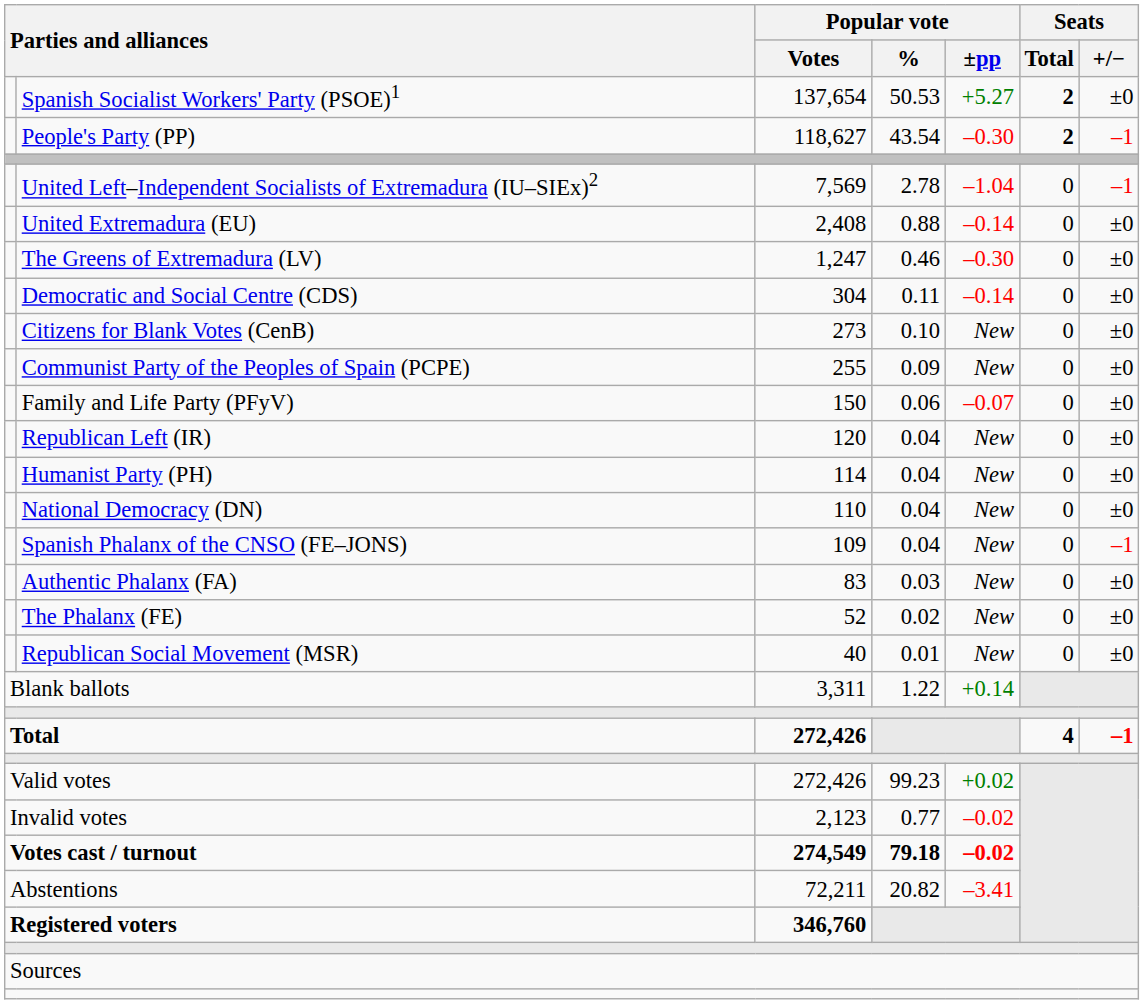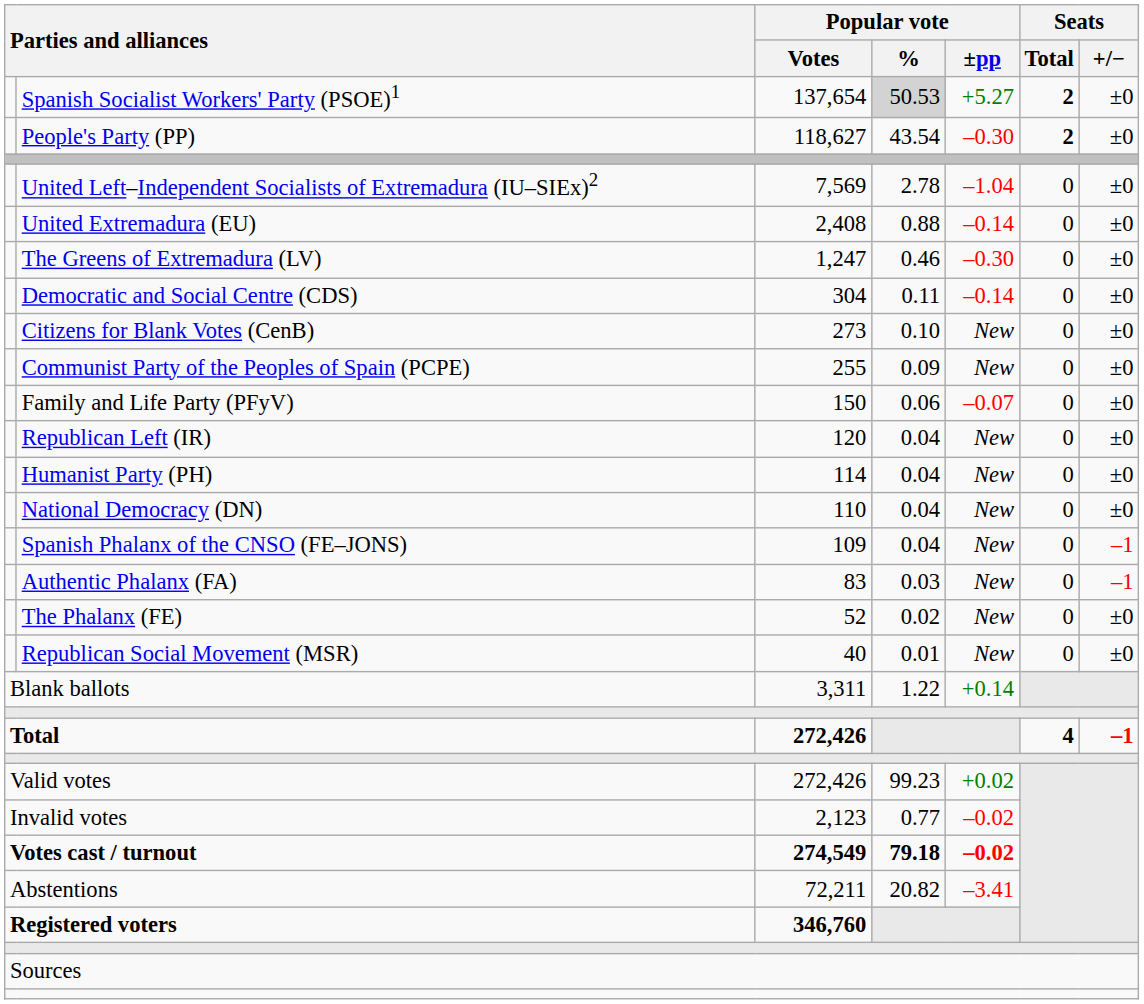Spanish Socialist Workers' Party (PSOE)1 | Popular vote / %: no background -> lightgrey background
People's Party (PP) | Seats / +/−: –1 -> ±0
United Left–Independent Socialists of Extremadura (IU–SIEx)2 | Seats / +/−: –1 -> ±0
Authentic Phalanx (FA) | Seats / +/−: ±0 -> –1
